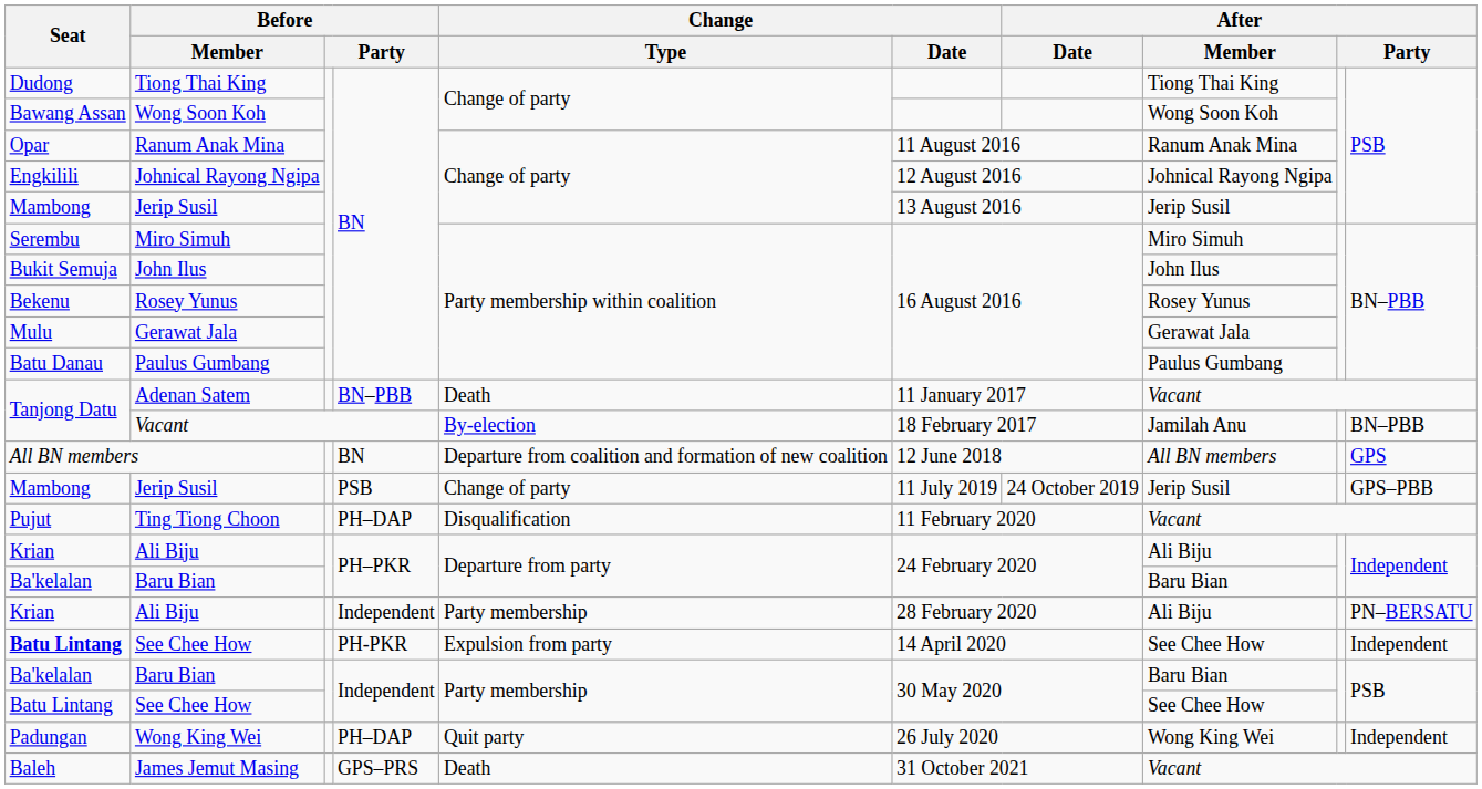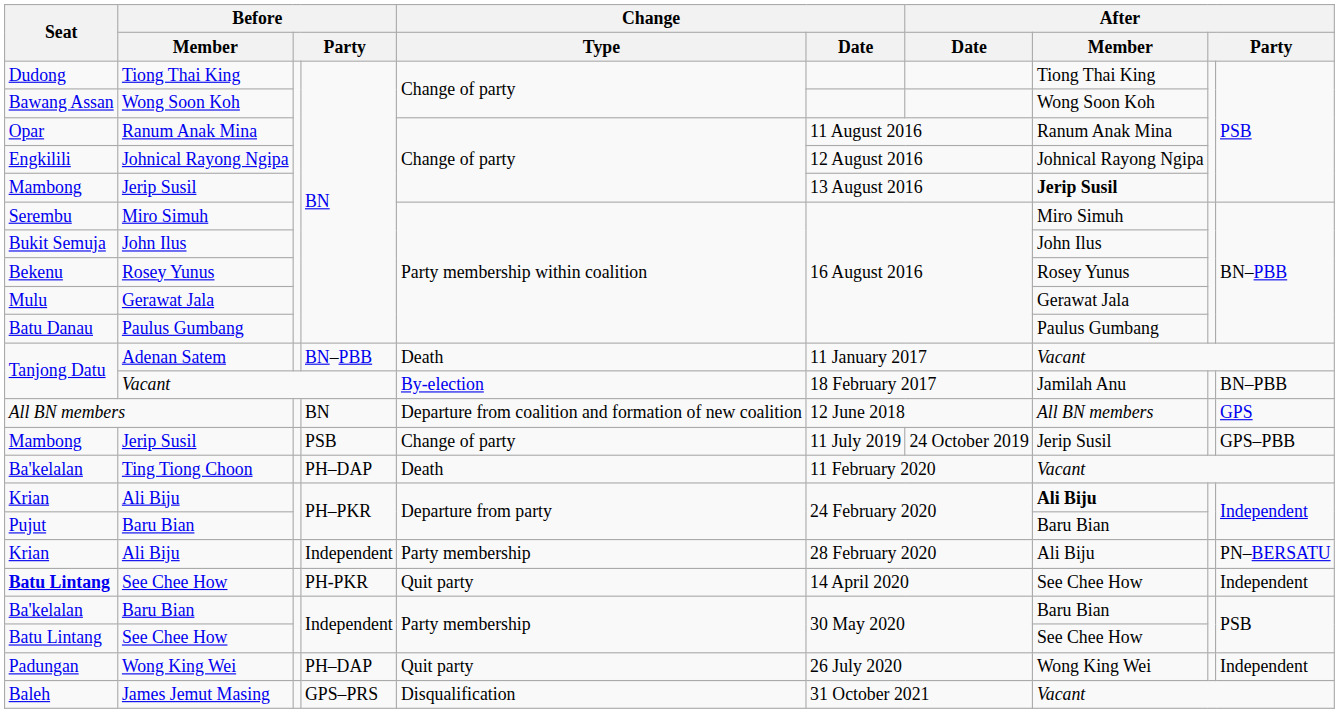Jerip Susil / BN | After / Member: normal -> bold
Ting Tiong Choon | Seat: Pujut -> Ba'kelalan
Ting Tiong Choon | Change / Type: Disqualification -> Death
Ali Biju / PH–PKR | After / Member: normal -> bold
Baru Bian / PH–PKR | Seat: Ba'kelalan -> Pujut
See Chee How / PH-PKR | Change / Type: Expulsion from party -> Quit party
James Jemut Masing | Change / Type: Death -> Disqualification
